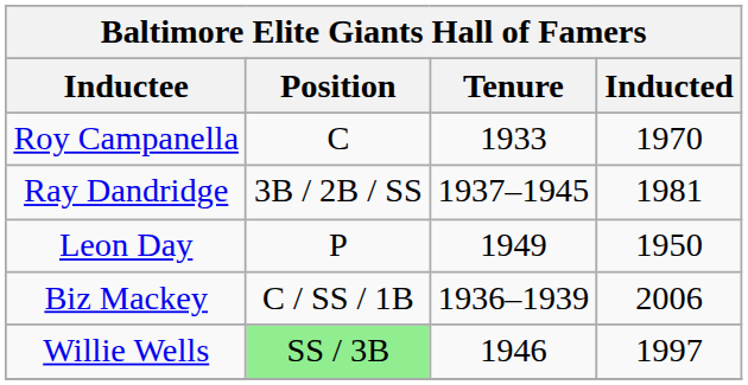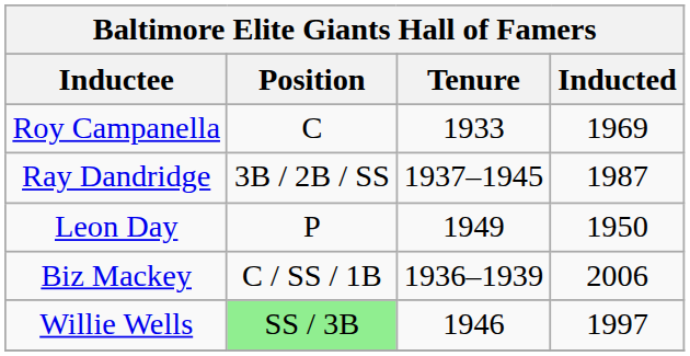Roy Campanella | Inducted: 1970 -> 1969
Ray Dandridge | Inducted: 1981 -> 1987
